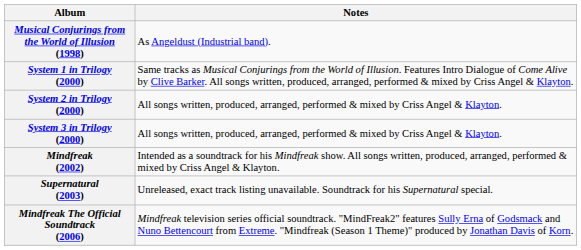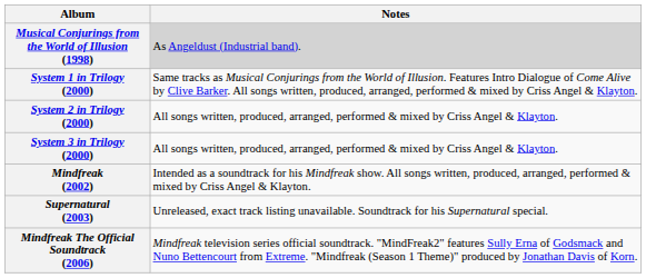Musical Conjurings from the World of Illusion (1998) | Notes: no background -> lightgrey background
